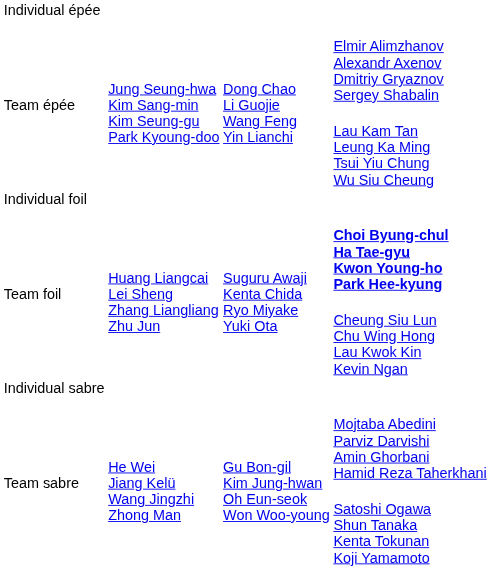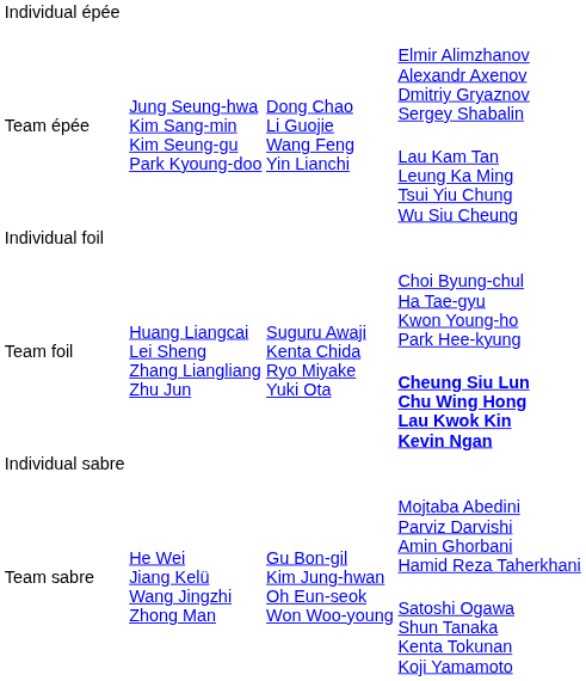Choi Byung-chul Ha Tae-gyu Kwon Young-ho Park Hee-kyung | column 4: bold -> normal
Cheung Siu Lun Chu Wing Hong Lau Kwok Kin Kevin Ngan | column 4: normal -> bold
